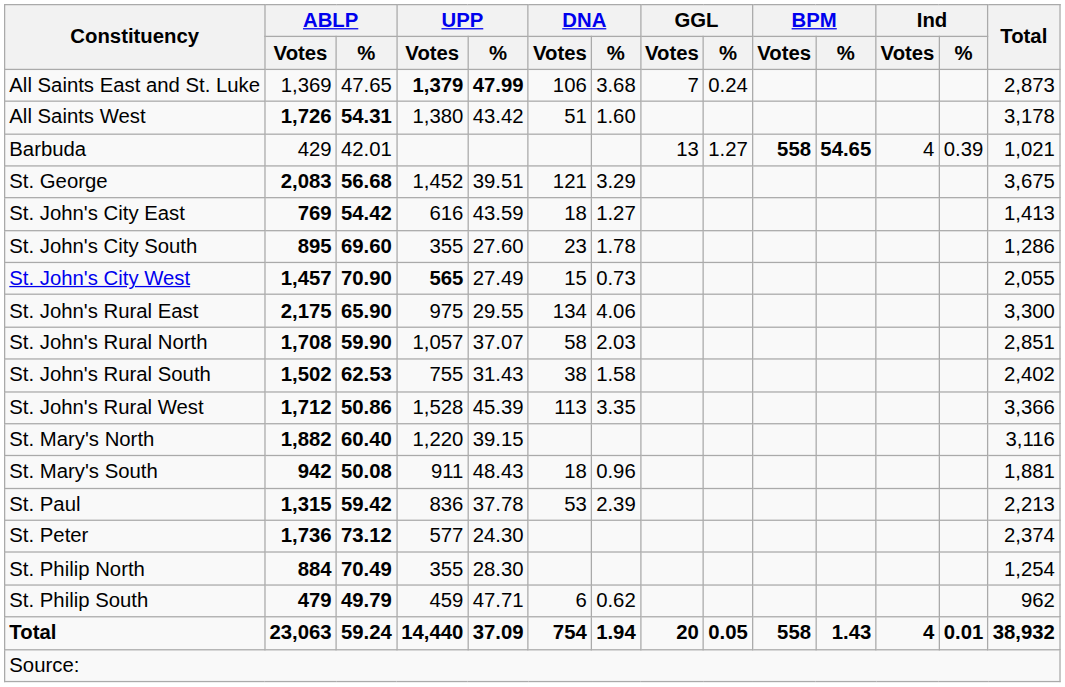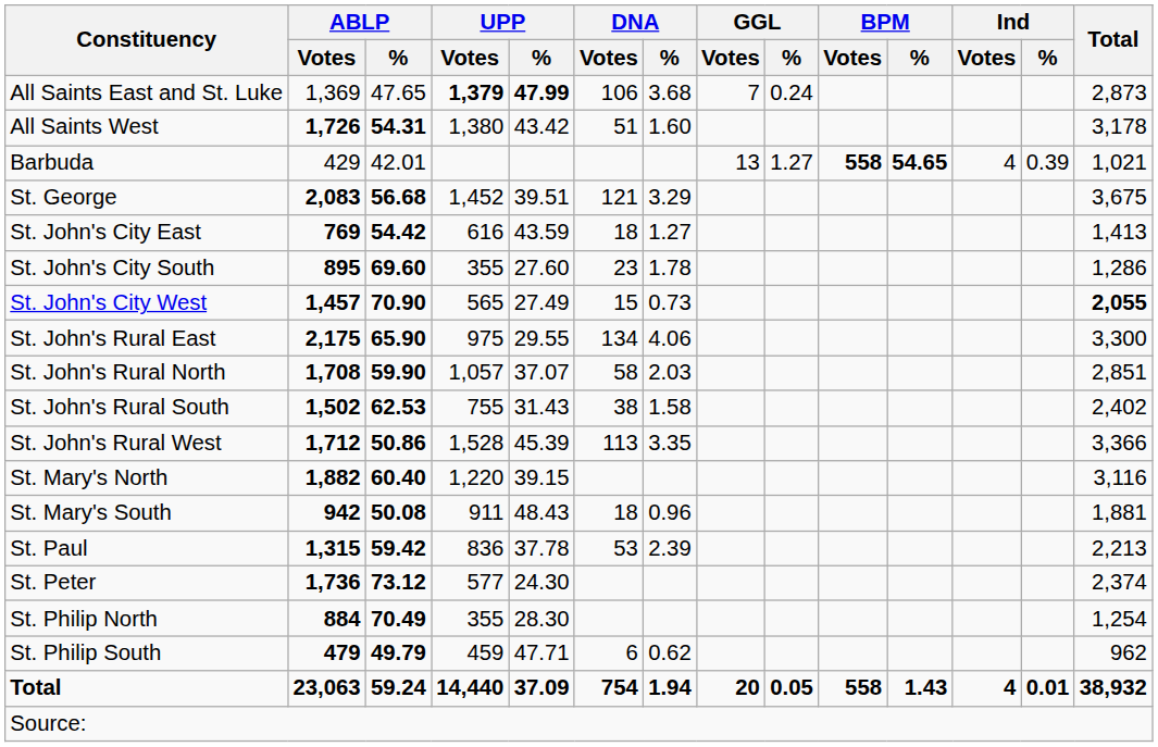St. John's City West | UPP / Votes: bold -> normal
St. John's City West | Total: normal -> bold
